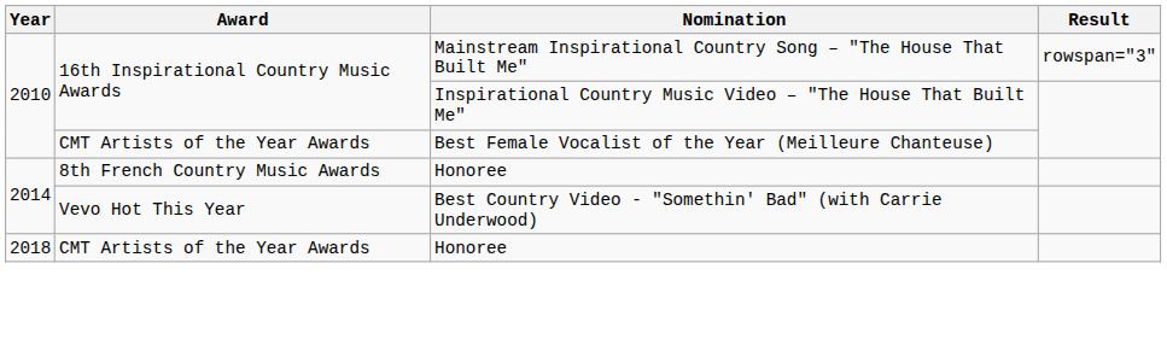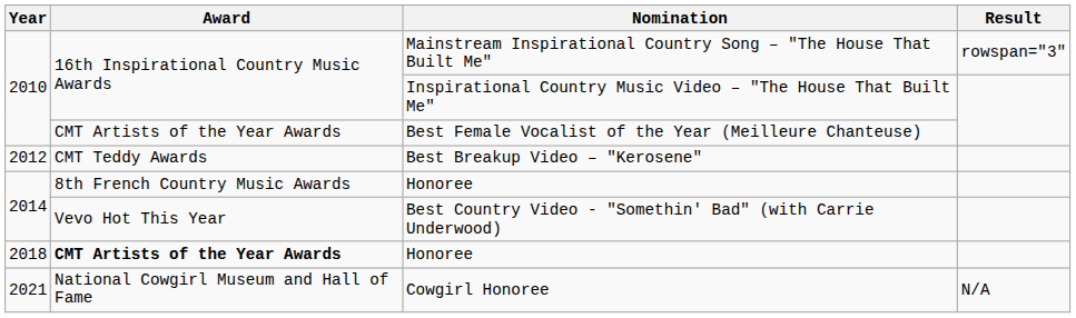+ row: 2012 | CMT Teddy Awards | Best Breakup Video – "Kerosene"
2018 / Honoree | Award: normal -> bold
+ row: 2021 | National Cowgirl Museum and Hall of Fame | Cowgirl Honoree | N/A
